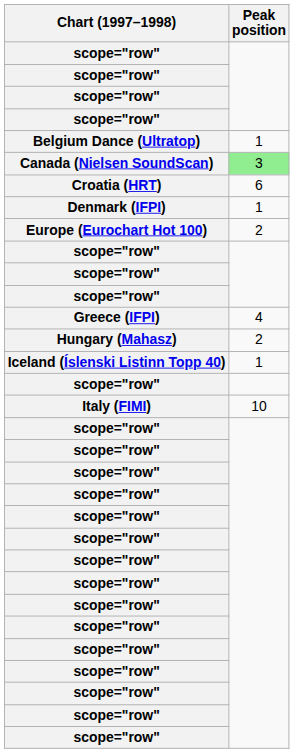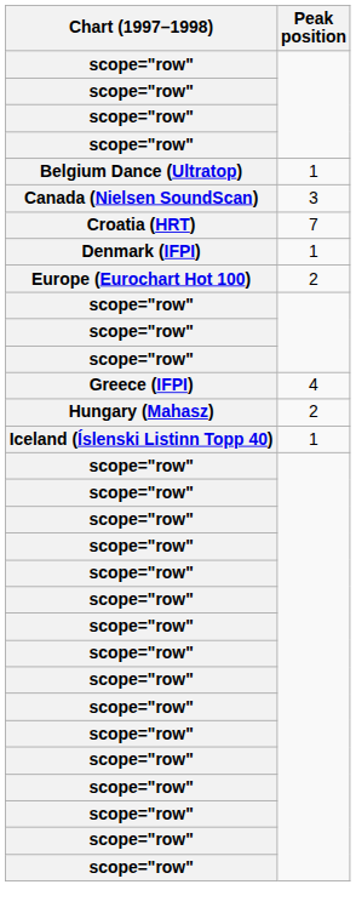Canada (Nielsen SoundScan) | Peak position: lightgreen background -> no background
Croatia (HRT) | Peak position: 6 -> 7
- row: Italy (FIMI) | 10
